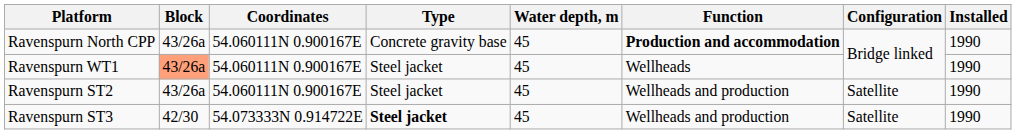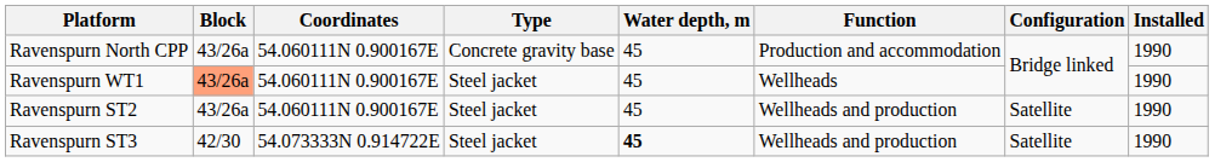Ravenspurn North CPP | Function: bold -> normal
Ravenspurn ST3 | Type: bold -> normal
Ravenspurn ST3 | Water depth, m: normal -> bold
